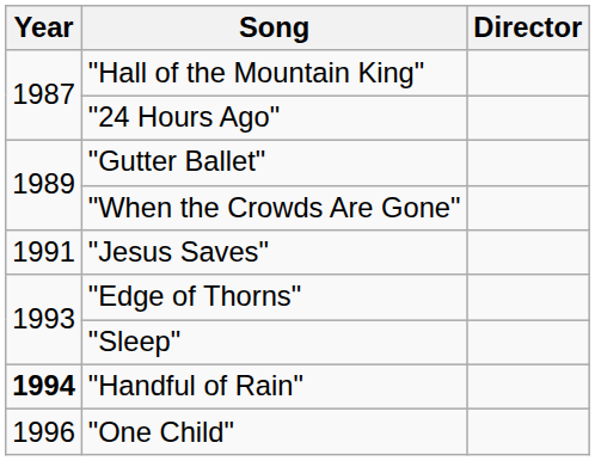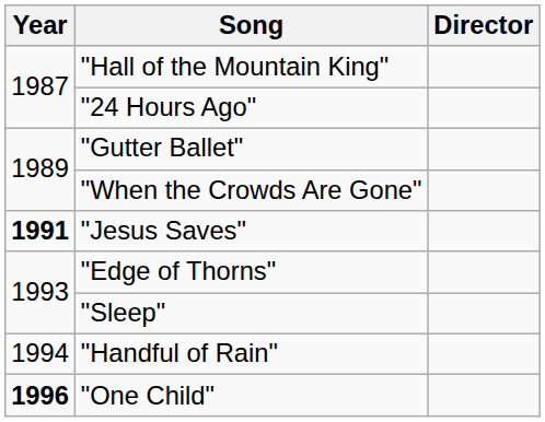"Jesus Saves" | Year: normal -> bold
"Handful of Rain" | Year: bold -> normal
"One Child" | Year: normal -> bold
